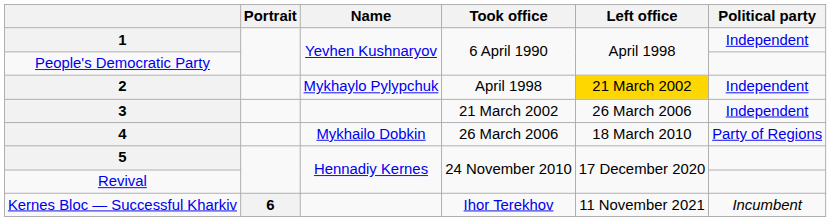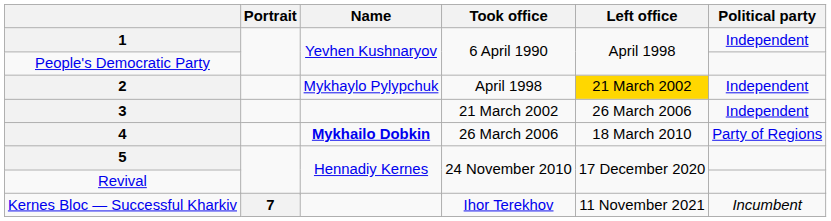4 | Name: normal -> bold
Kernes Bloc — Successful Kharkiv / Ihor Terekhov | Portrait: 6 -> 7
